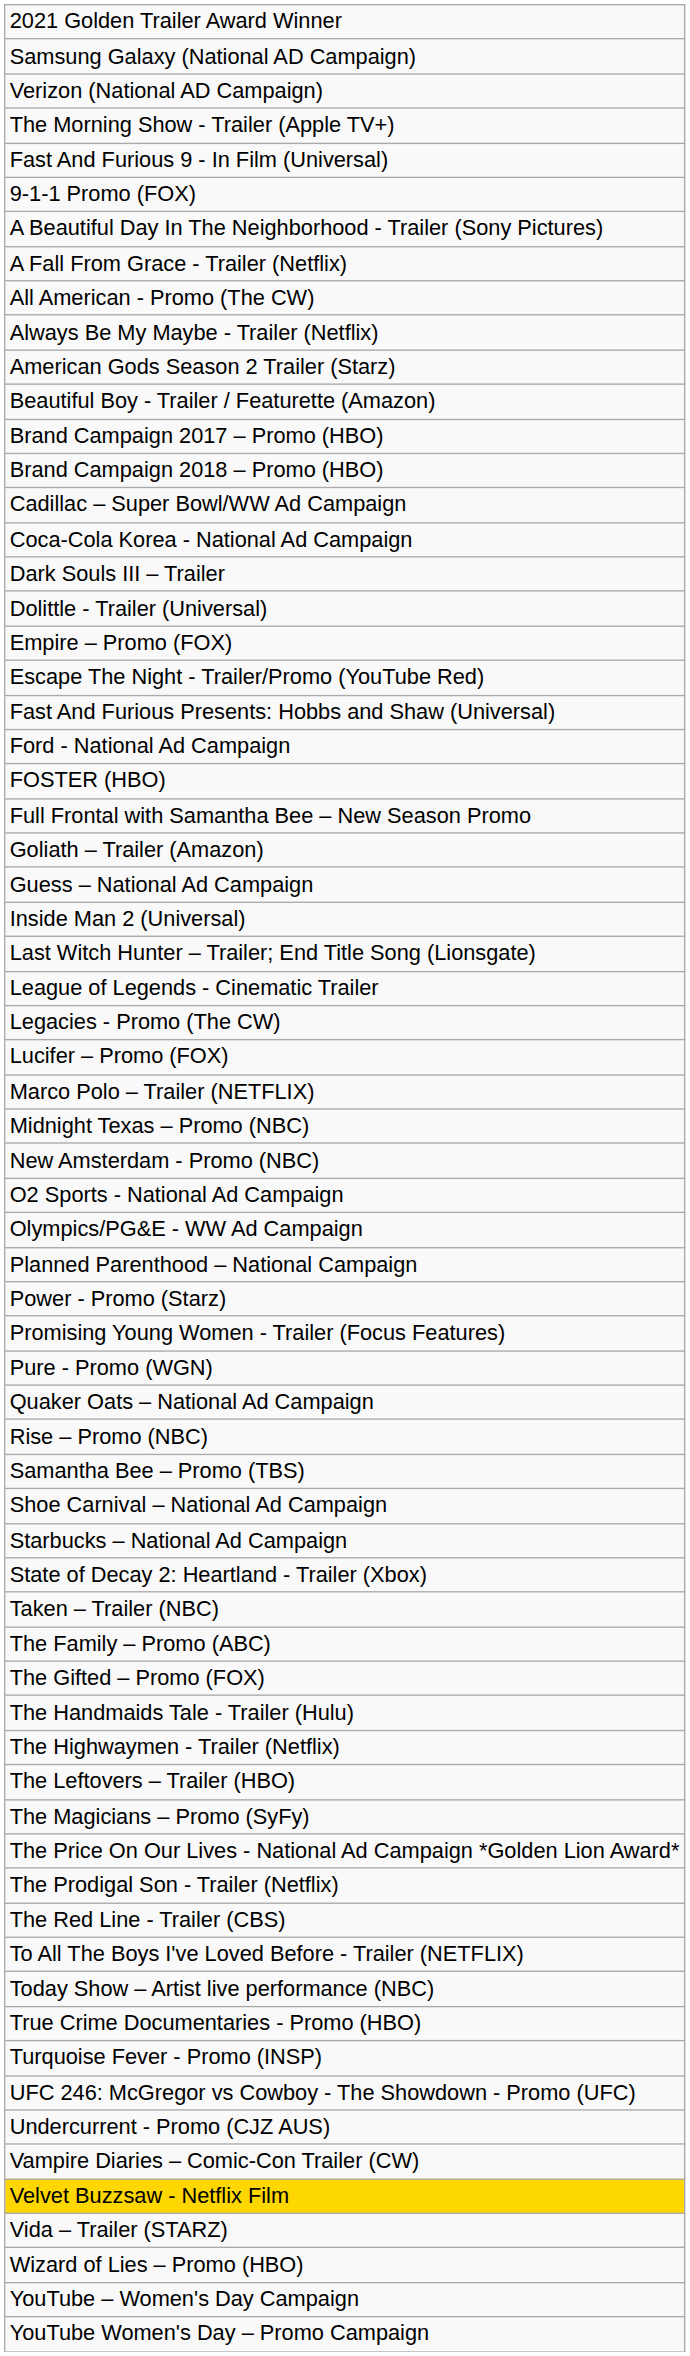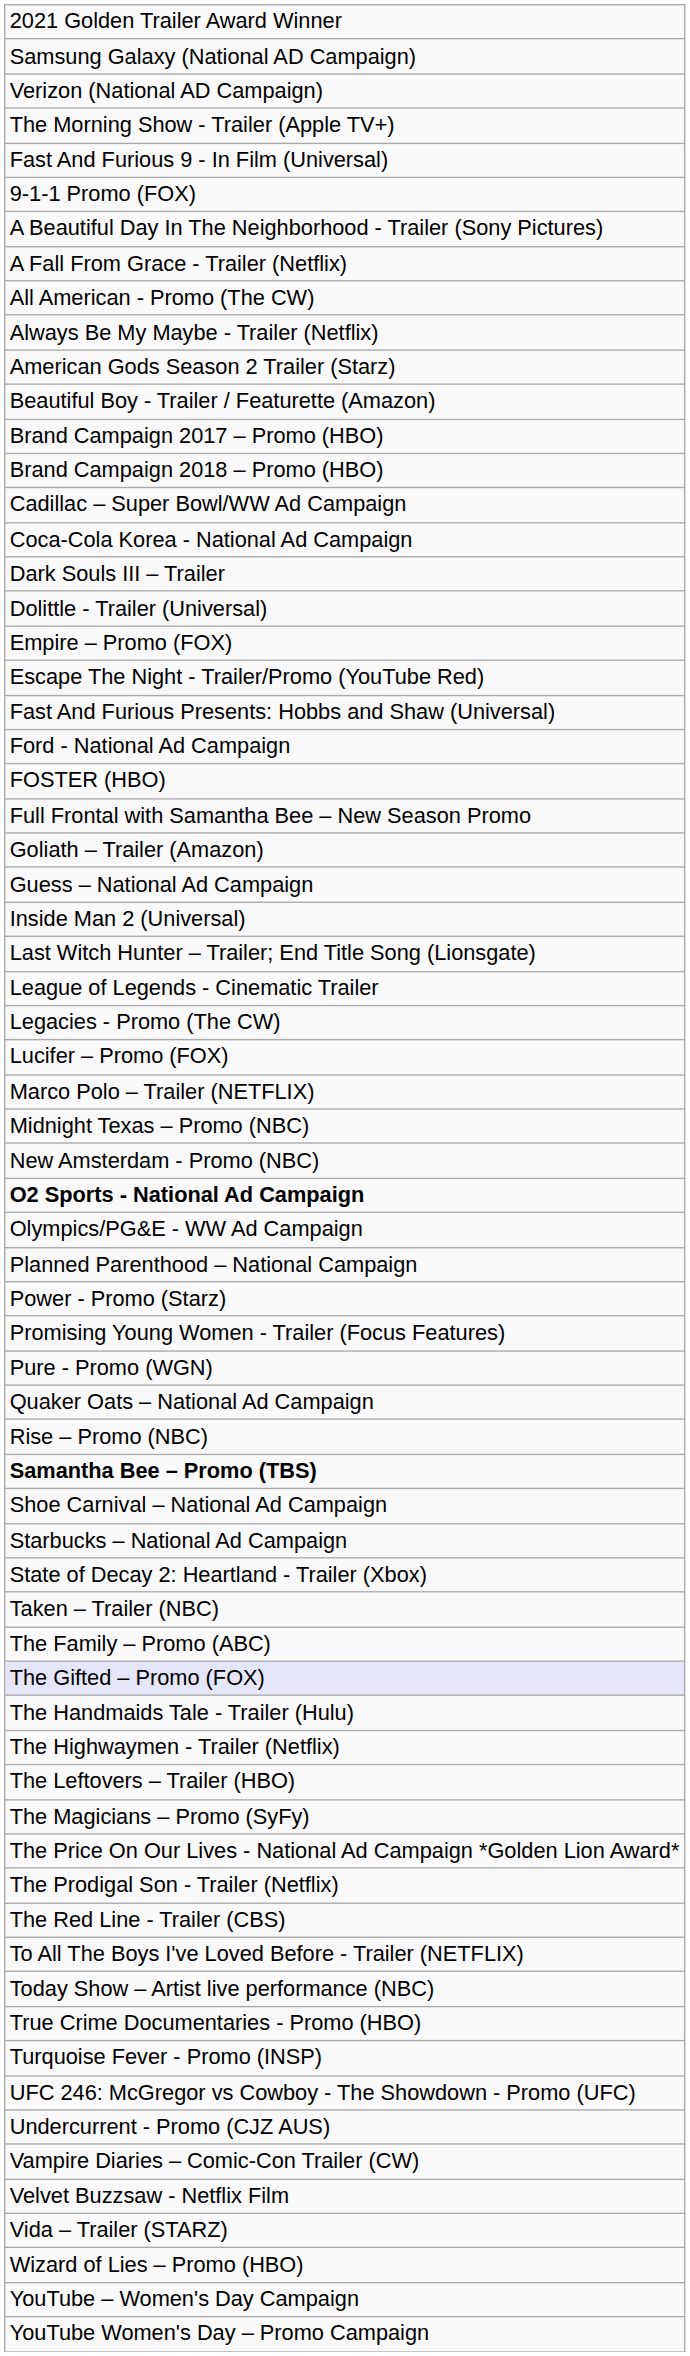row 35 | column 1: normal -> bold
row 43 | column 1: normal -> bold
row 49 | column 1: no background -> lavender background
row 64 | column 1: gold background -> no background
